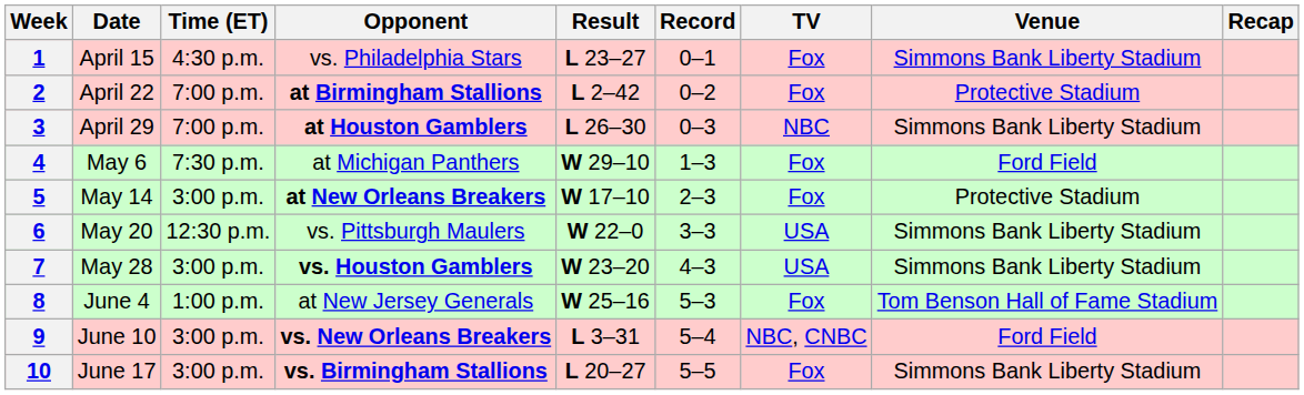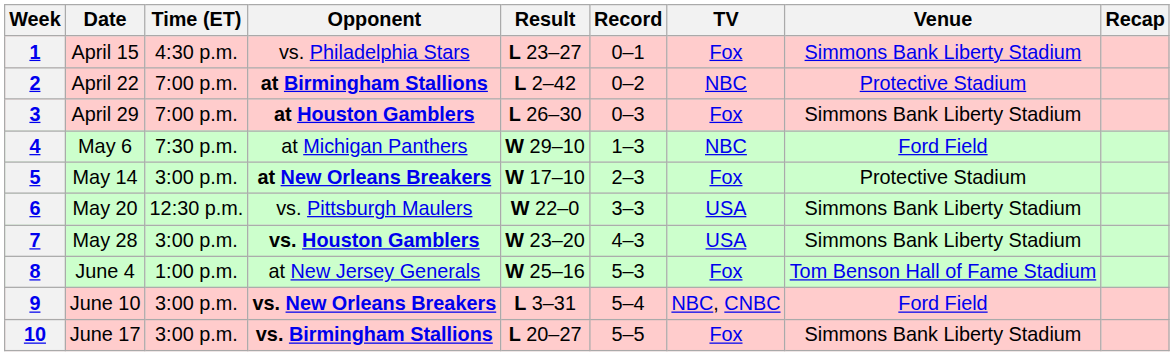2 | TV: Fox -> NBC
3 | TV: NBC -> Fox
4 | TV: Fox -> NBC
